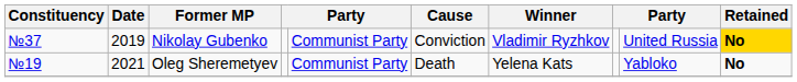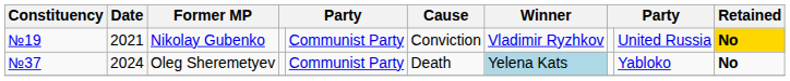Nikolay Gubenko | Constituency: №37 -> №19
Nikolay Gubenko | Date: 2019 -> 2021
Oleg Sheremetyev | Constituency: №19 -> №37
Oleg Sheremetyev | Date: 2021 -> 2024
Oleg Sheremetyev | Winner: no background -> lightblue background
